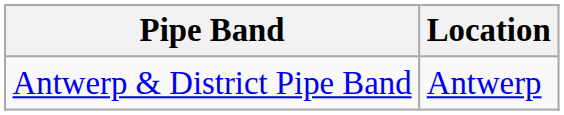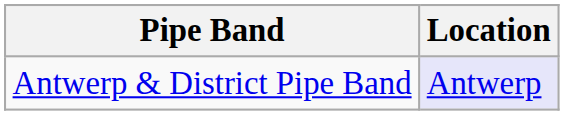Antwerp & District Pipe Band | Location: no background -> lavender background
